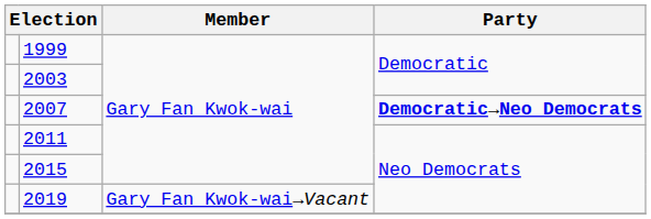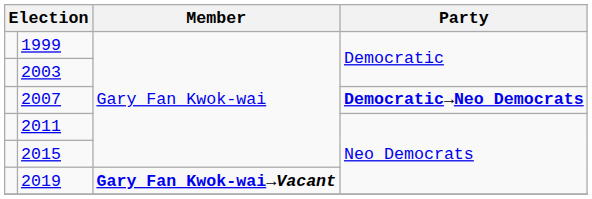2019 | Member: normal -> bold
